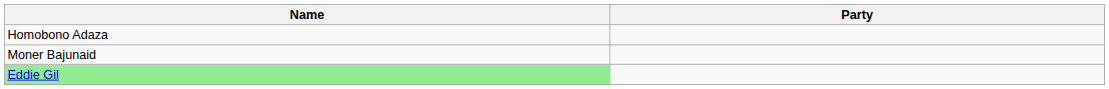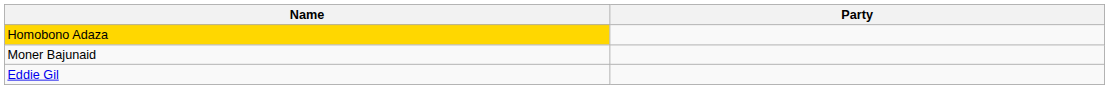Homobono Adaza | Name: no background -> gold background
Eddie Gil | Name: lightgreen background -> no background
